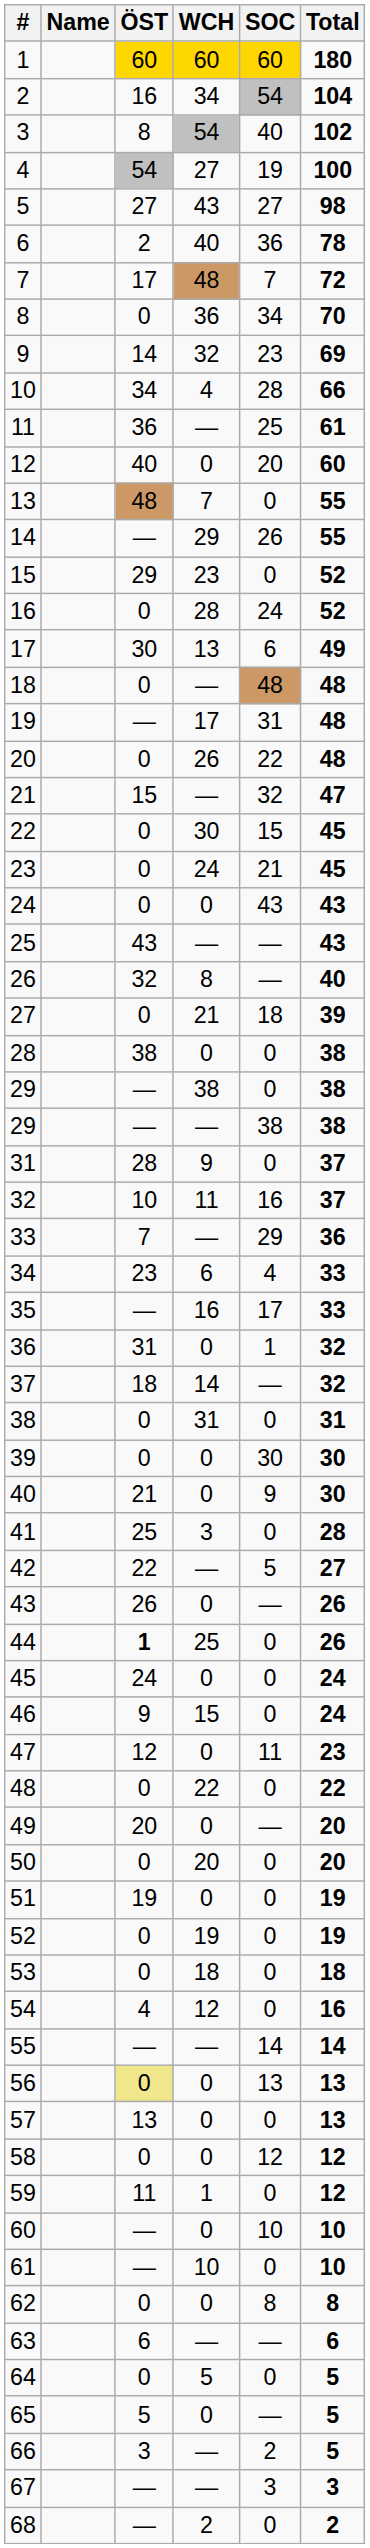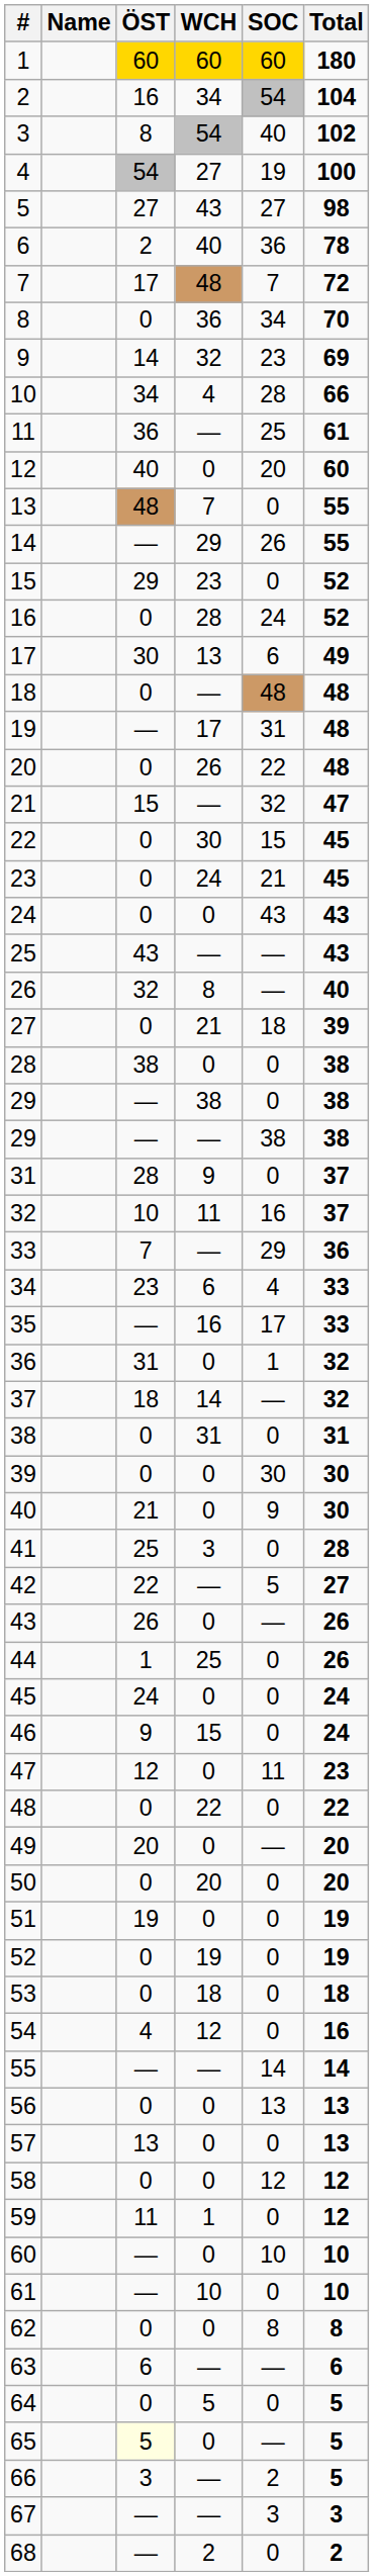44 | ÖST: bold -> normal
56 | ÖST: khaki background -> no background
65 | ÖST: no background -> lightyellow background
